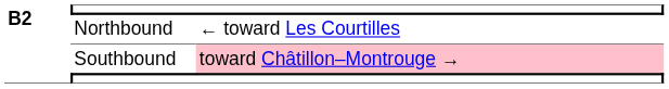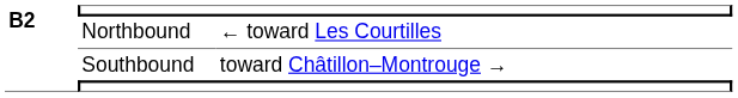Southbound | column 3: pink background -> no background
